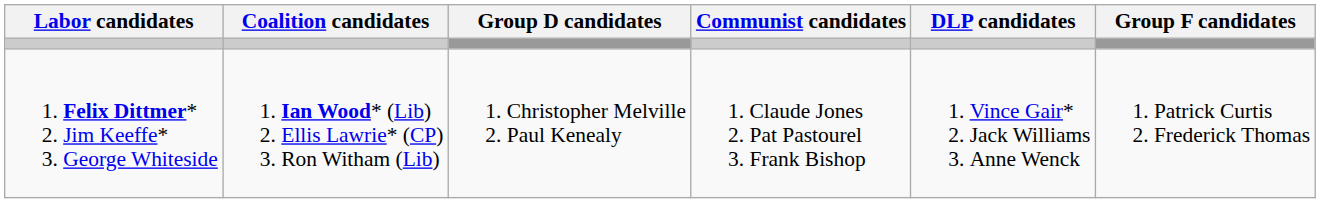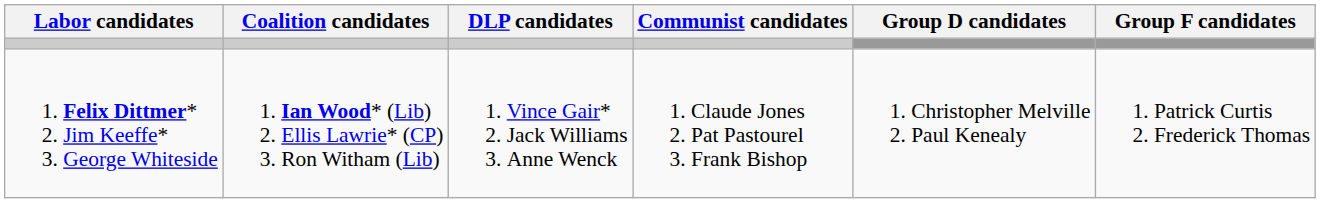columns swapped: DLP candidates <-> Group D candidates
